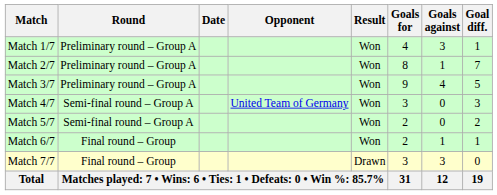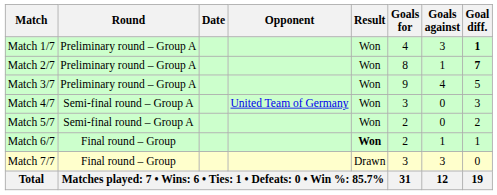Match 1/7 | Goal diff.: normal -> bold
Match 2/7 | Goal diff.: normal -> bold
Match 6/7 | Result: normal -> bold
